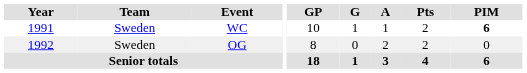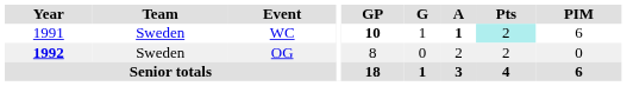WC | GP: normal -> bold
WC | A: normal -> bold
WC | Pts: no background -> paleturquoise background
WC | PIM: bold -> normal
OG | Year: normal -> bold
